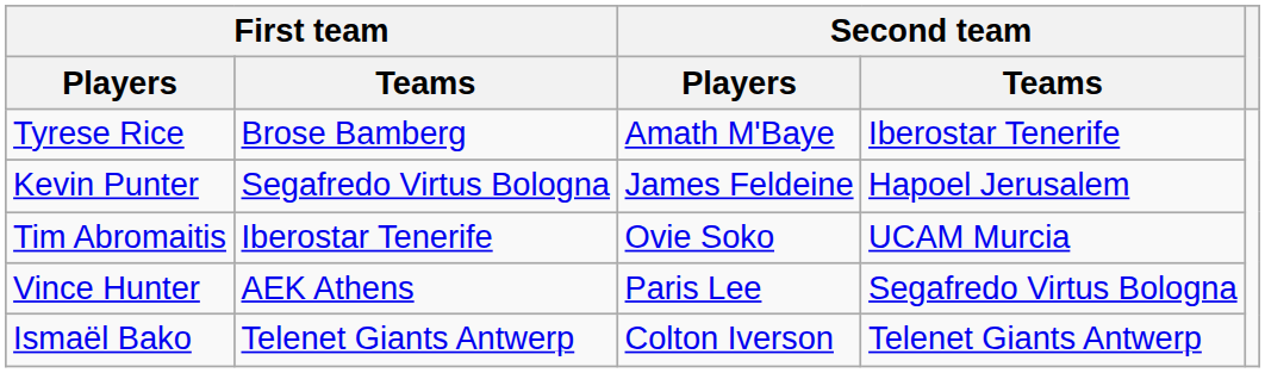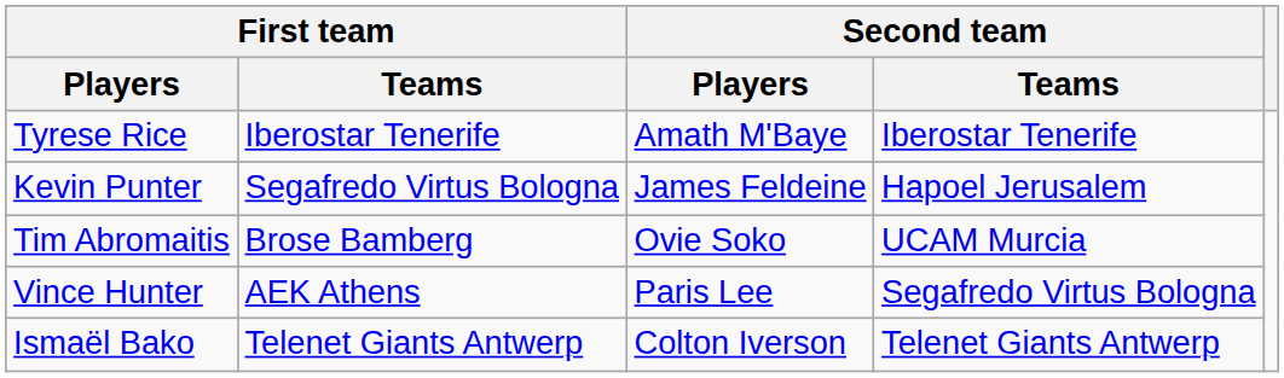Tyrese Rice | First team / Teams: Brose Bamberg -> Iberostar Tenerife
Tim Abromaitis | First team / Teams: Iberostar Tenerife -> Brose Bamberg
